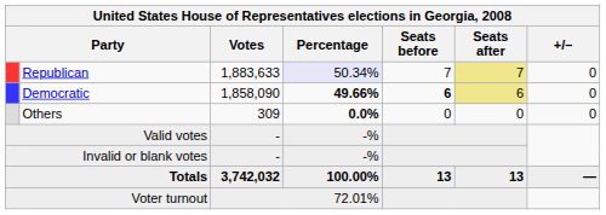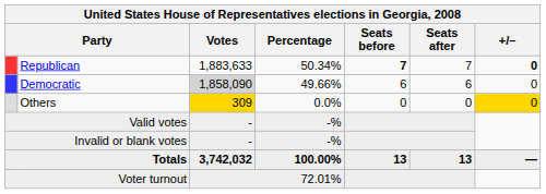Republican | Percentage: lavender background -> no background
Republican | Seats before: normal -> bold
Republican | Seats after: khaki background -> no background
Republican | +/–: normal -> bold
Democratic | Votes: no background -> lightgrey background
Democratic | Percentage: bold -> normal
Democratic | Seats before: bold -> normal
Democratic | Seats after: khaki background -> no background
Others | Votes: no background -> gold background
Others | Percentage: bold -> normal
Others | +/–: no background -> gold background
